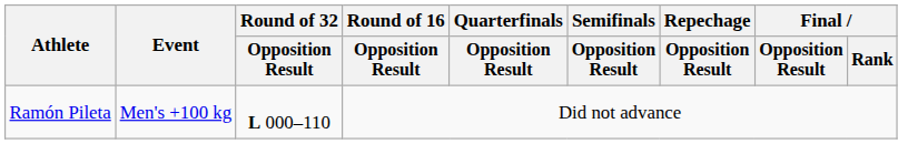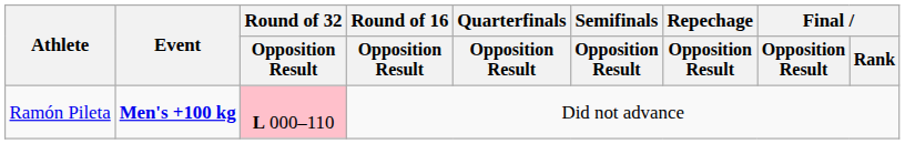Ramón Pileta | Event: normal -> bold
Ramón Pileta | Round of 32 / Opposition Result: no background -> pink background
